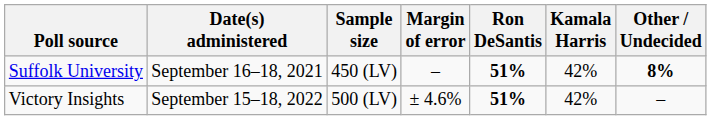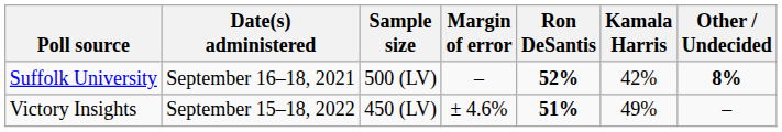Suffolk University | Sample size: 450 (LV) -> 500 (LV)
Suffolk University | Ron DeSantis: 51% -> 52%
Victory Insights | Sample size: 500 (LV) -> 450 (LV)
Victory Insights | Kamala Harris: 42% -> 49%
